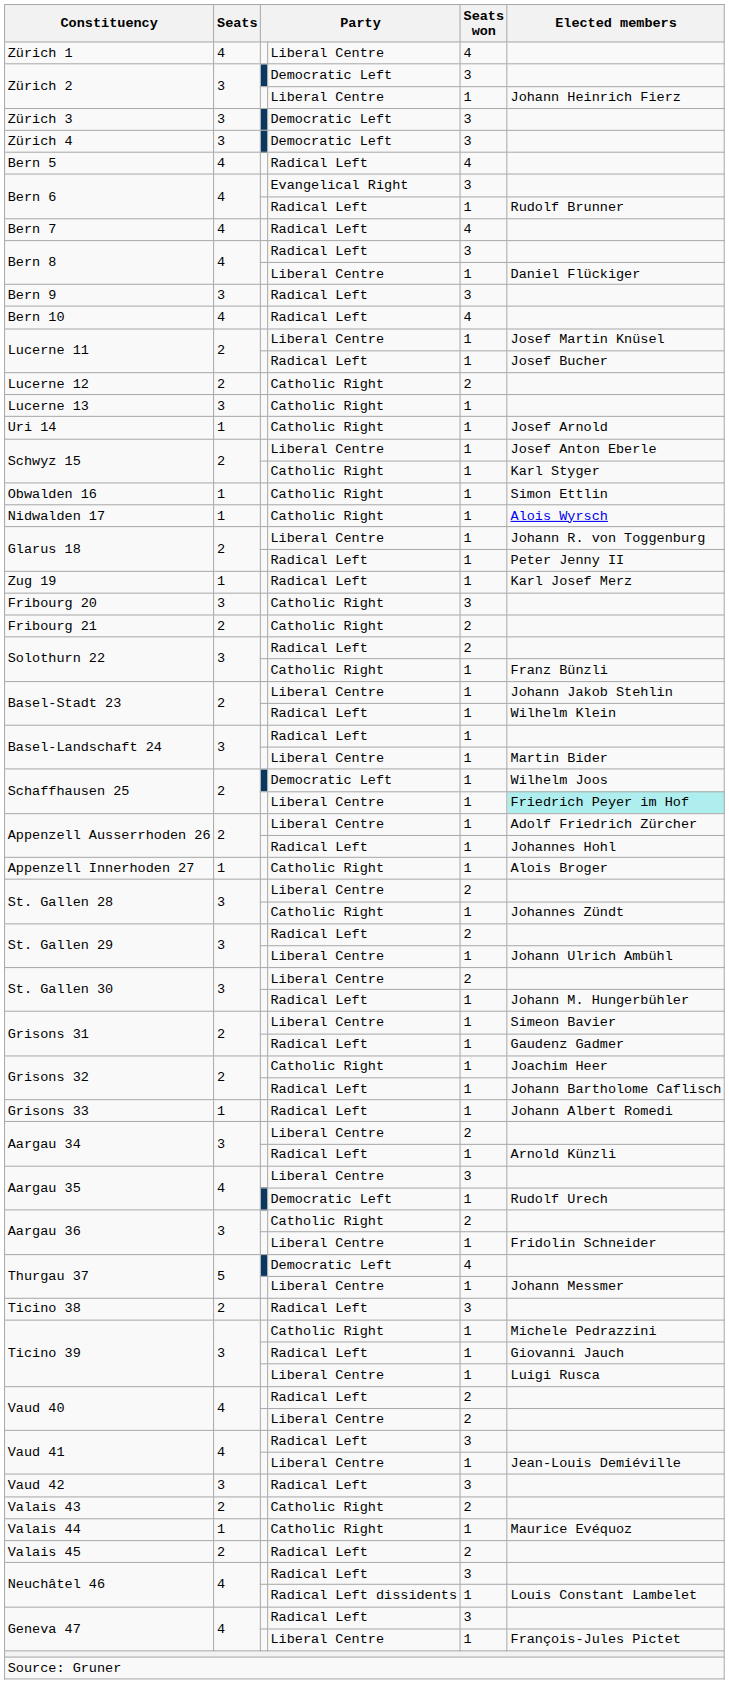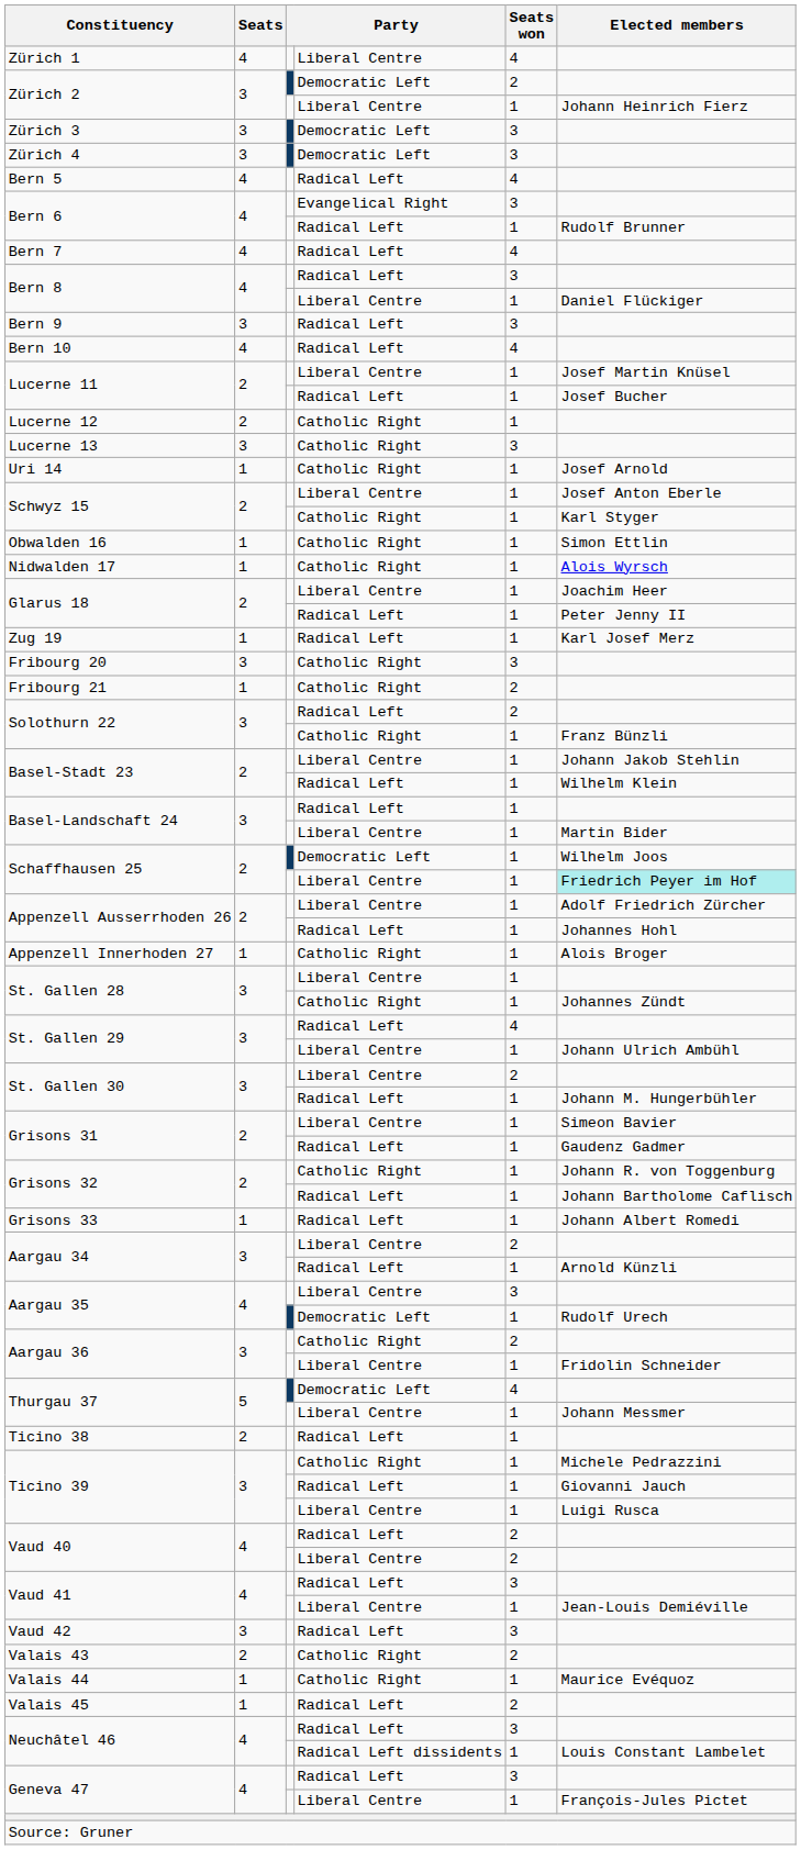Zürich 2 / Democratic Left | Seats won: 3 -> 2
Lucerne 12 | Seats won: 2 -> 1
Lucerne 13 | Seats won: 1 -> 3
Glarus 18 / Liberal Centre | Elected members: Johann R. von Toggenburg -> Joachim Heer
Fribourg 21 | Seats: 2 -> 1
St. Gallen 28 / Liberal Centre | Seats won: 2 -> 1
St. Gallen 29 / Radical Left | Seats won: 2 -> 4
Grisons 32 / Catholic Right | Elected members: Joachim Heer -> Johann R. von Toggenburg
Ticino 38 | Seats won: 3 -> 1
Valais 45 | Seats: 2 -> 1
